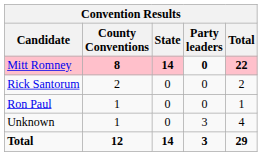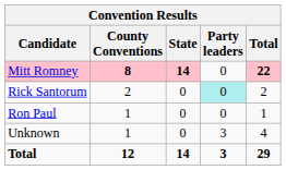Mitt Romney | Party leaders: bold -> normal
Rick Santorum | Party leaders: no background -> paleturquoise background
